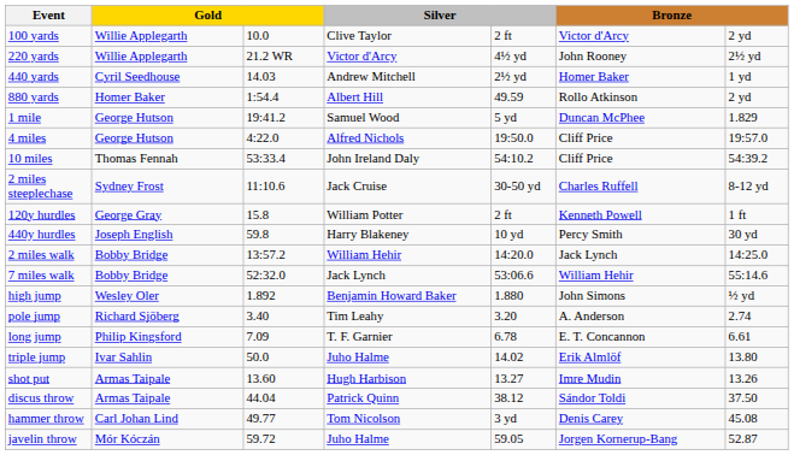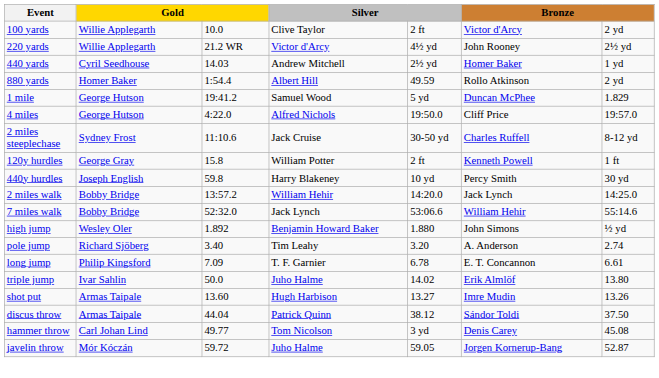- row: 10 miles | Thomas Fennah | 53:33.4 | John Ireland Daly | 54:10.2 | Cliff Price | 54:39.2
